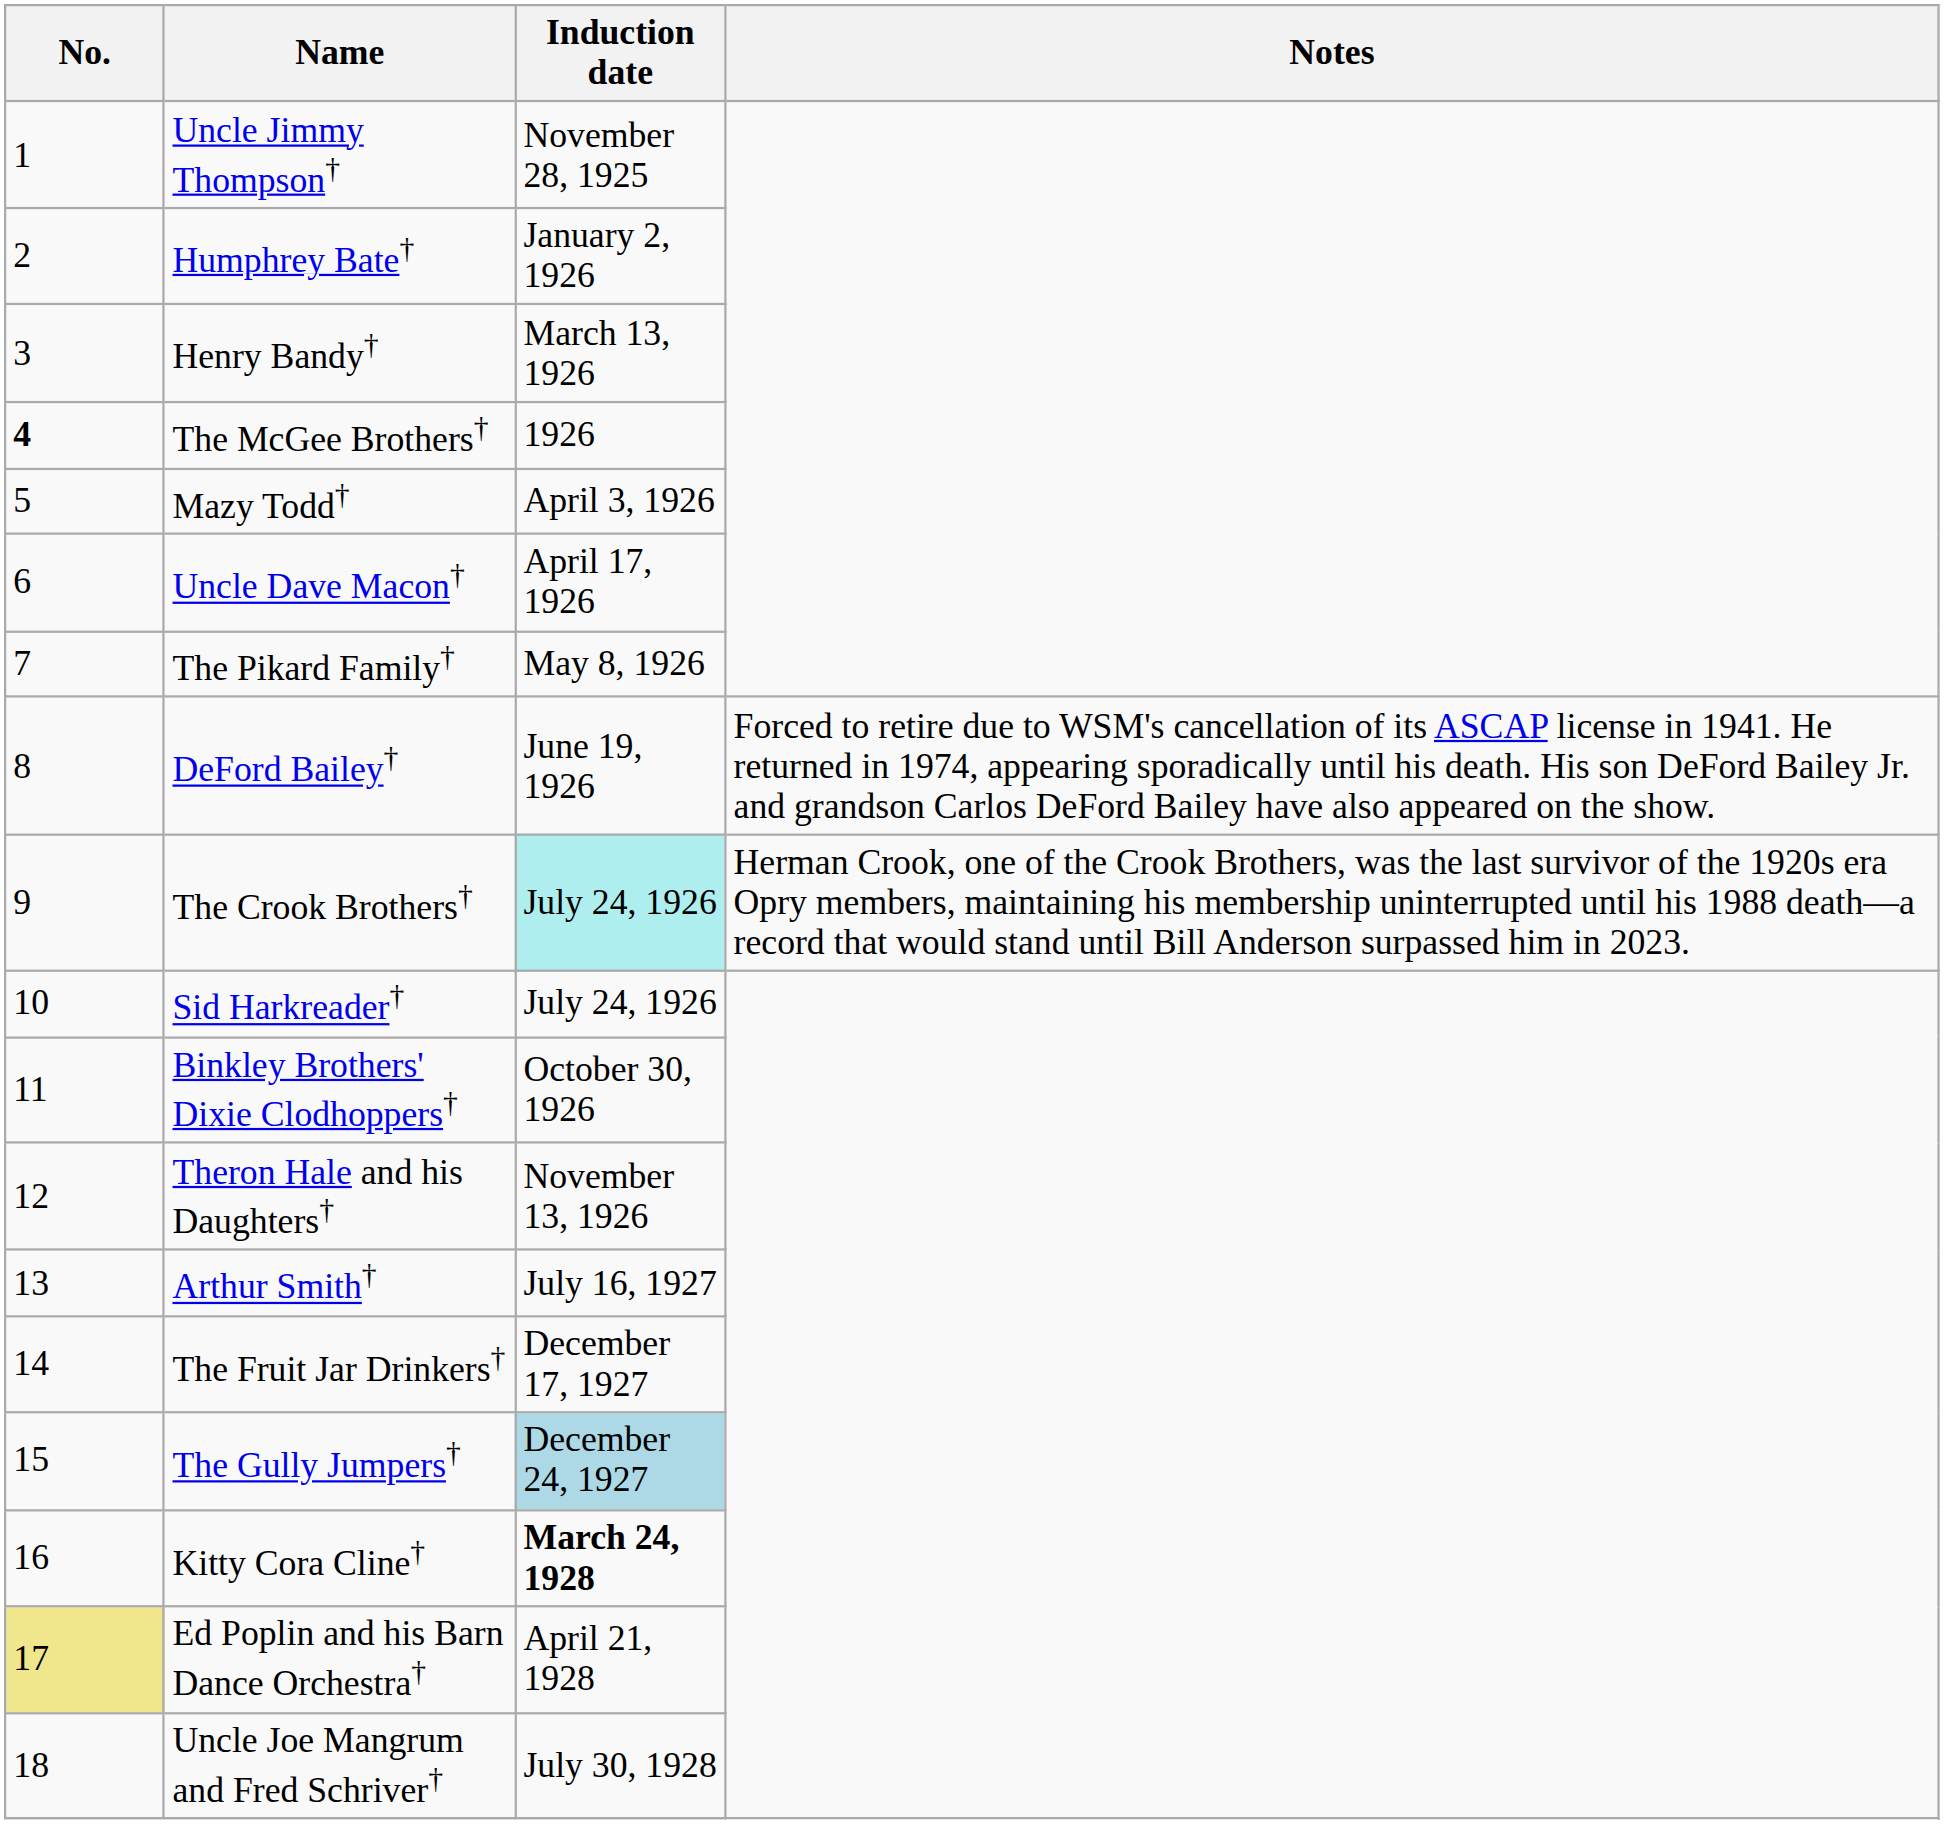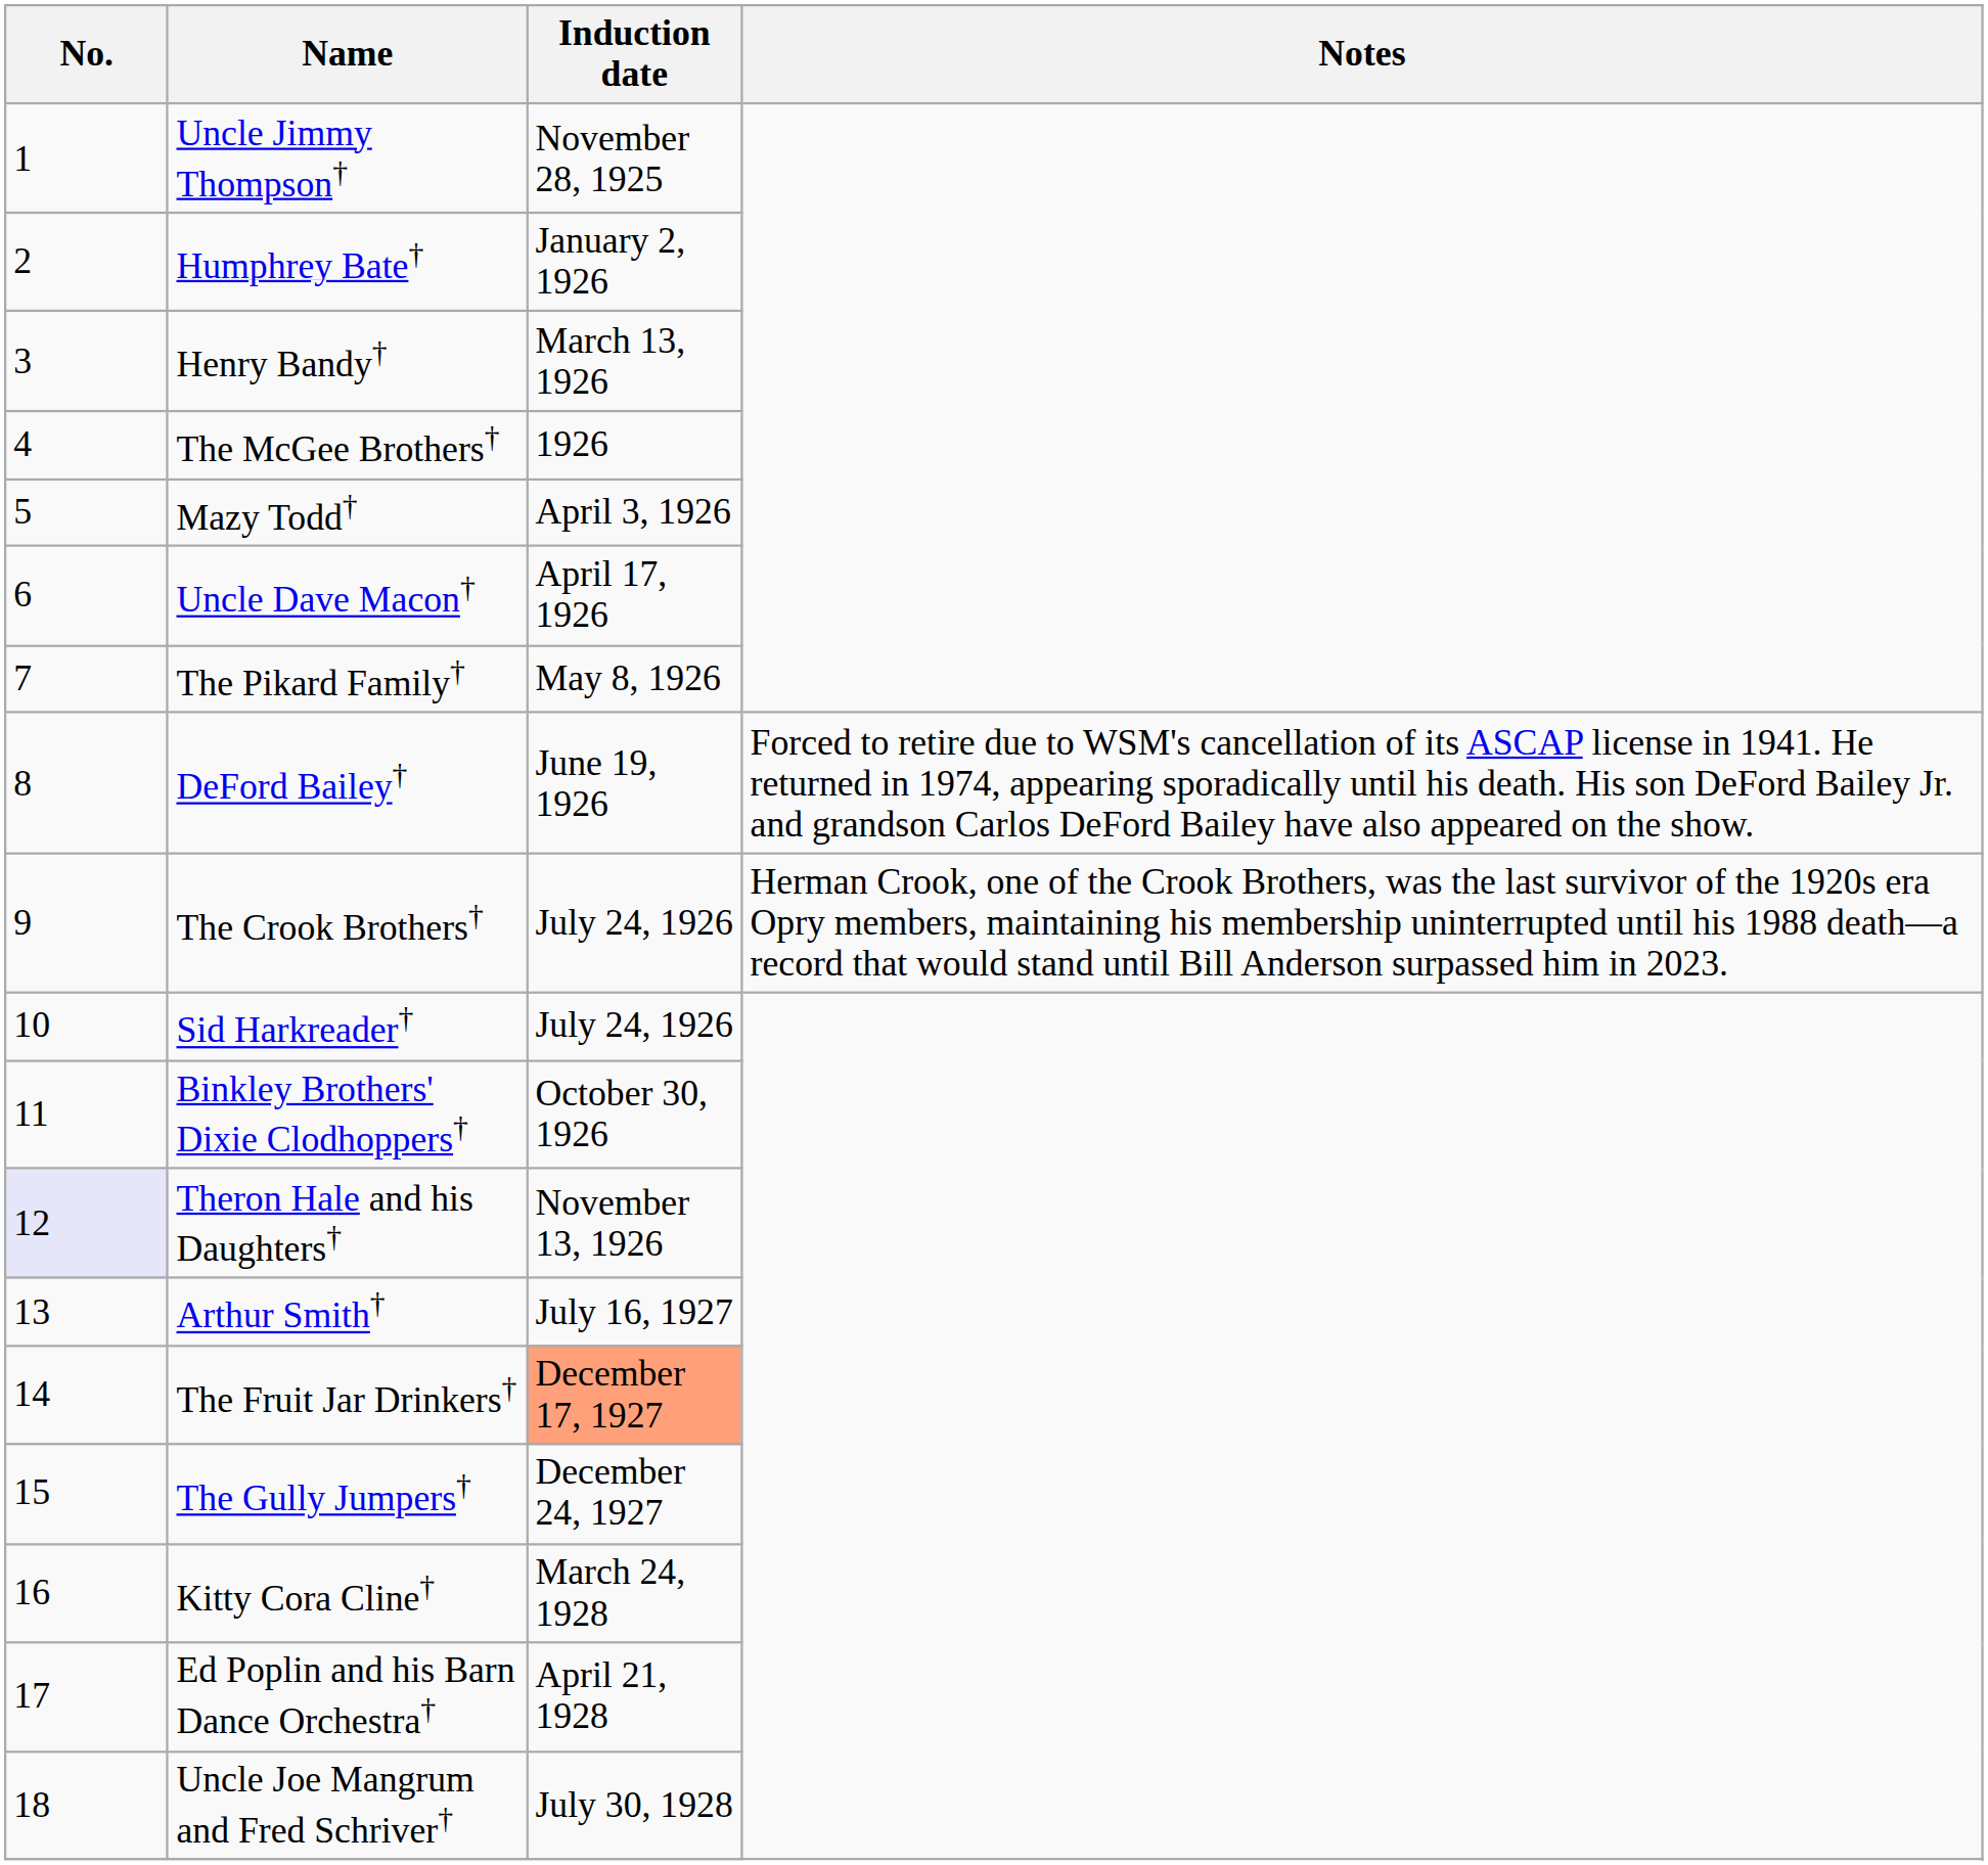The McGee Brothers† | No.: bold -> normal
The Crook Brothers† | Induction date: paleturquoise background -> no background
Theron Hale and his Daughters† | No.: no background -> lavender background
The Fruit Jar Drinkers† | Induction date: no background -> lightsalmon background
The Gully Jumpers† | Induction date: lightblue background -> no background
Kitty Cora Cline† | Induction date: bold -> normal
Ed Poplin and his Barn Dance Orchestra† | No.: khaki background -> no background
